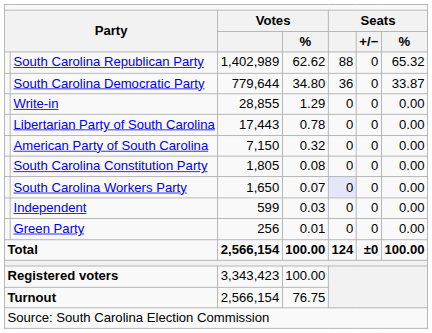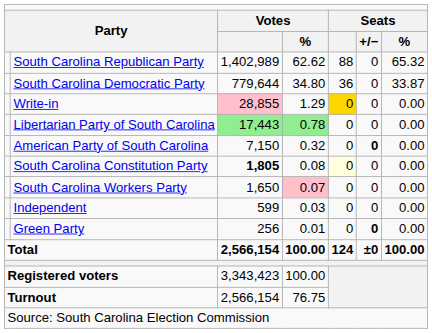Write-in | column 3: no background -> pink background
Write-in | column 5: no background -> gold background
Libertarian Party of South Carolina | column 3: no background -> lightgreen background
Libertarian Party of South Carolina | column 4: no background -> lightgreen background
American Party of South Carolina | column 6: normal -> bold
South Carolina Constitution Party | column 3: normal -> bold
South Carolina Constitution Party | column 5: no background -> lightyellow background
South Carolina Workers Party | column 4: no background -> pink background
South Carolina Workers Party | column 5: lavender background -> no background
Green Party | column 6: normal -> bold
